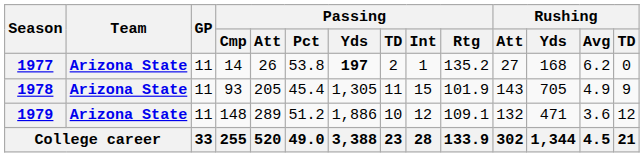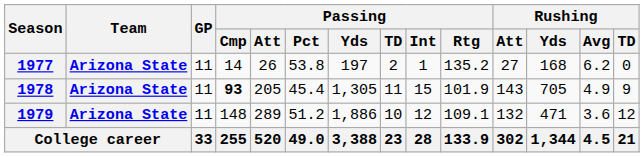1977 | Passing / Yds: bold -> normal
1978 | Passing / Cmp: normal -> bold
